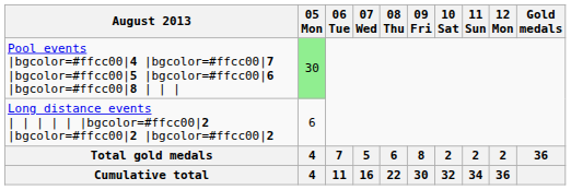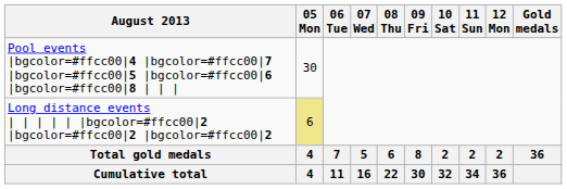row 2 | 05 Mon: lightgreen background -> no background
row 3 | 05 Mon: no background -> khaki background
